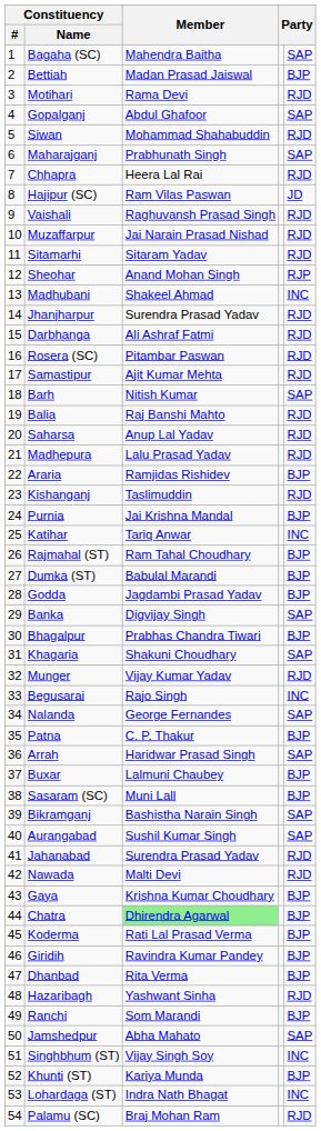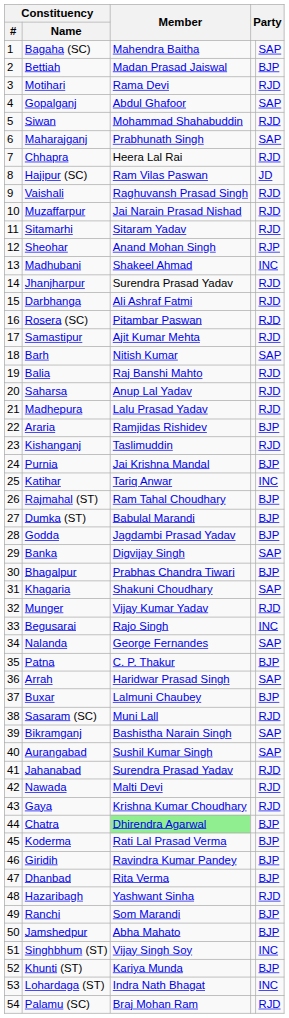Sasaram (SC) | column 5: BJP -> RJD
Gaya | column 5: BJP -> RJD
Jamshedpur | column 5: SAP -> BJP
